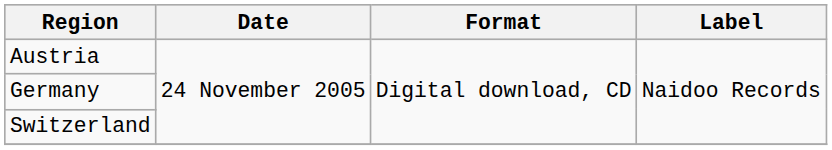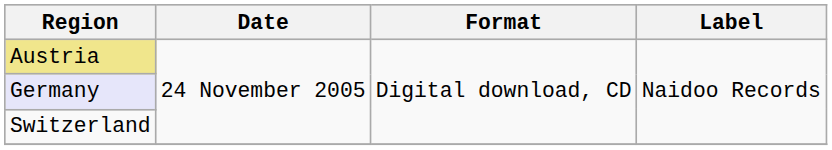Austria | Region: no background -> khaki background
Germany | Region: no background -> lavender background
